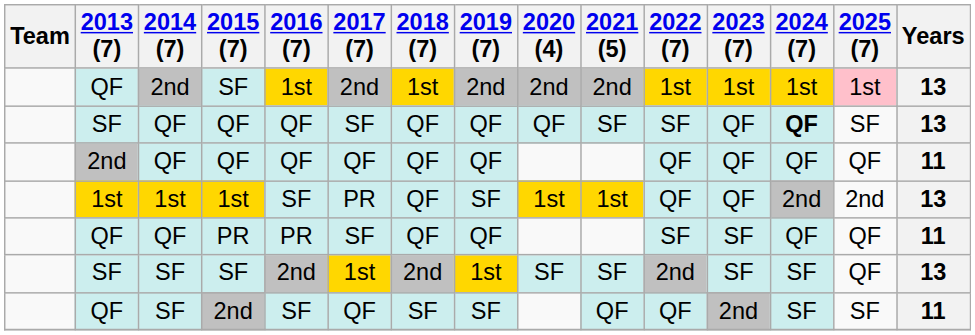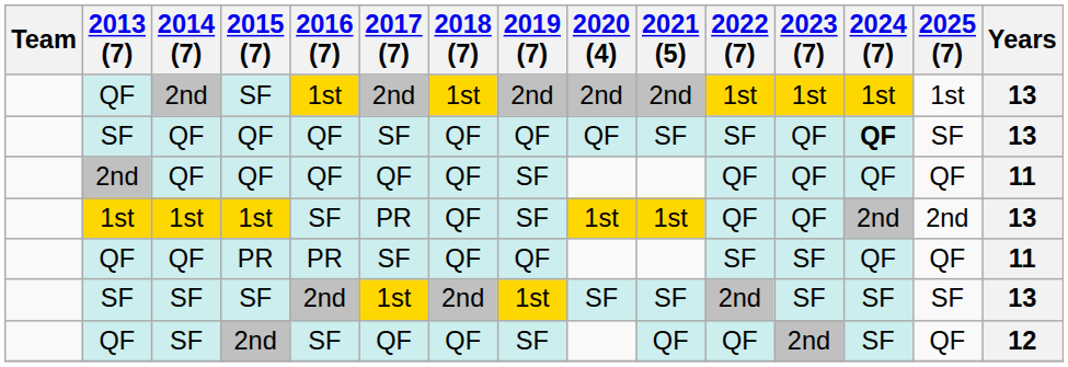row 2 | 2025 (7): pink background -> no background
row 4 | 2019 (7): QF -> SF
row 7 | 2025 (7): QF -> SF
row 8 | 2018 (7): SF -> QF
row 8 | 2025 (7): SF -> QF
row 8 | Years: 11 -> 12
